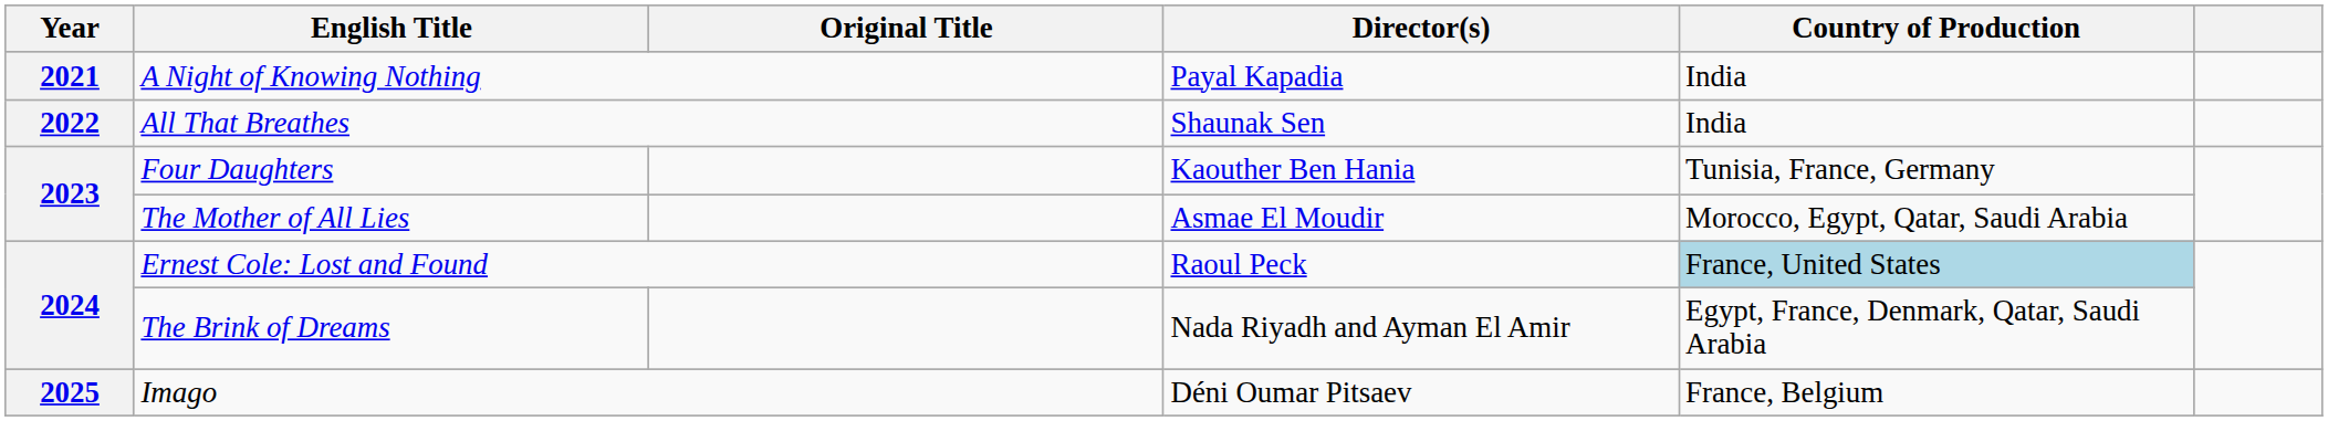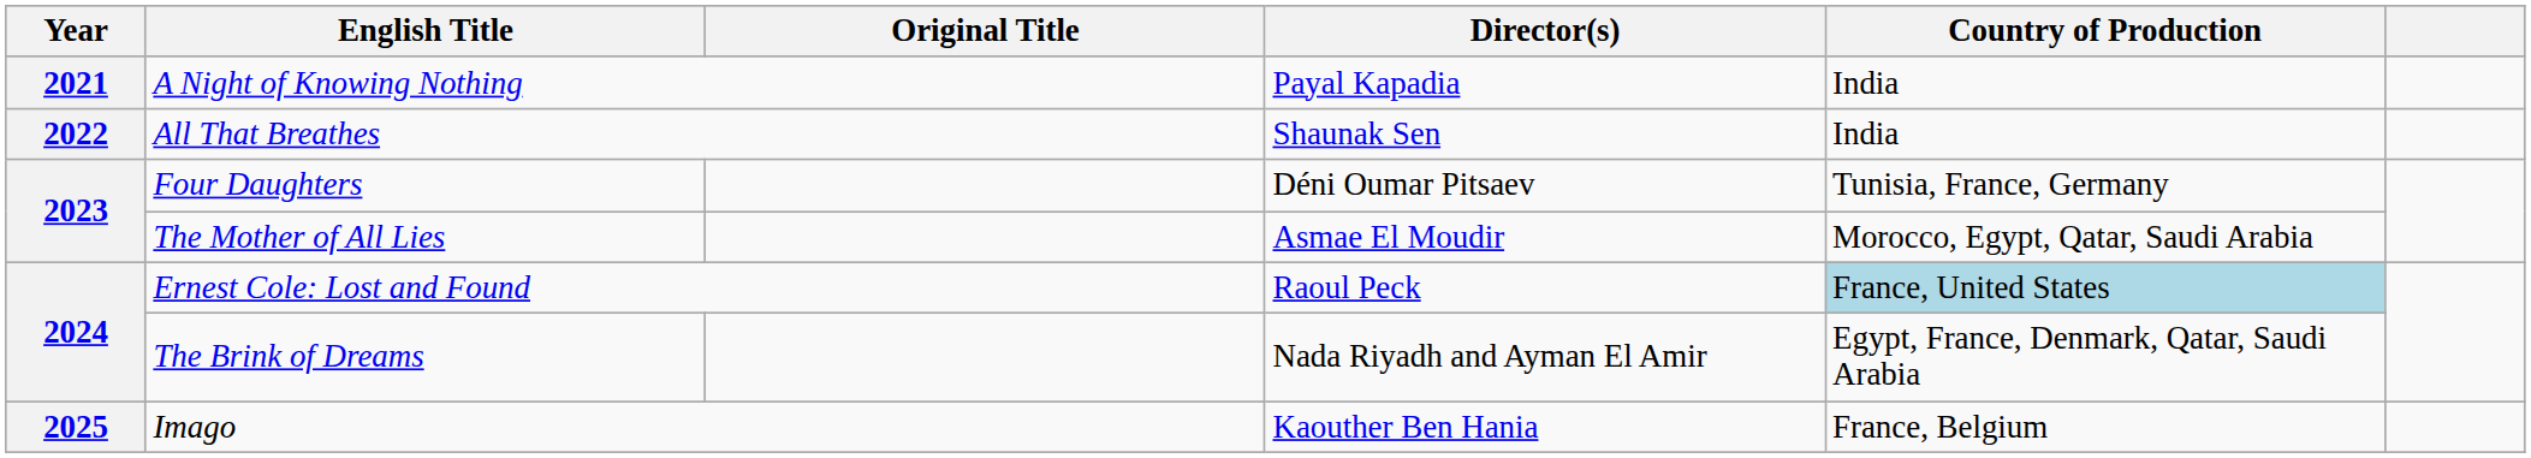Four Daughters | Director(s): Kaouther Ben Hania -> Déni Oumar Pitsaev
Imago | Director(s): Déni Oumar Pitsaev -> Kaouther Ben Hania
